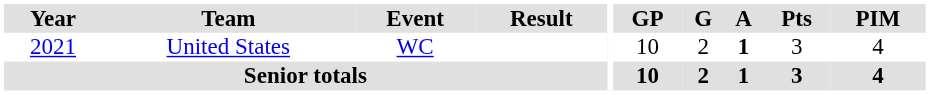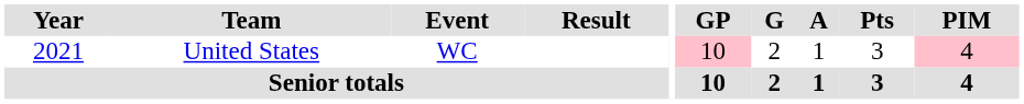United States | GP: no background -> pink background
United States | A: bold -> normal
United States | PIM: no background -> pink background
